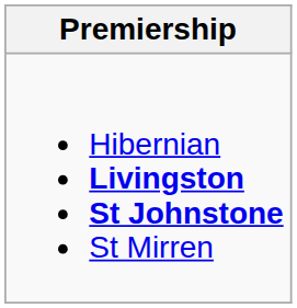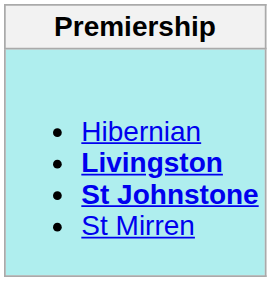row 2 | column 1: no background -> paleturquoise background
